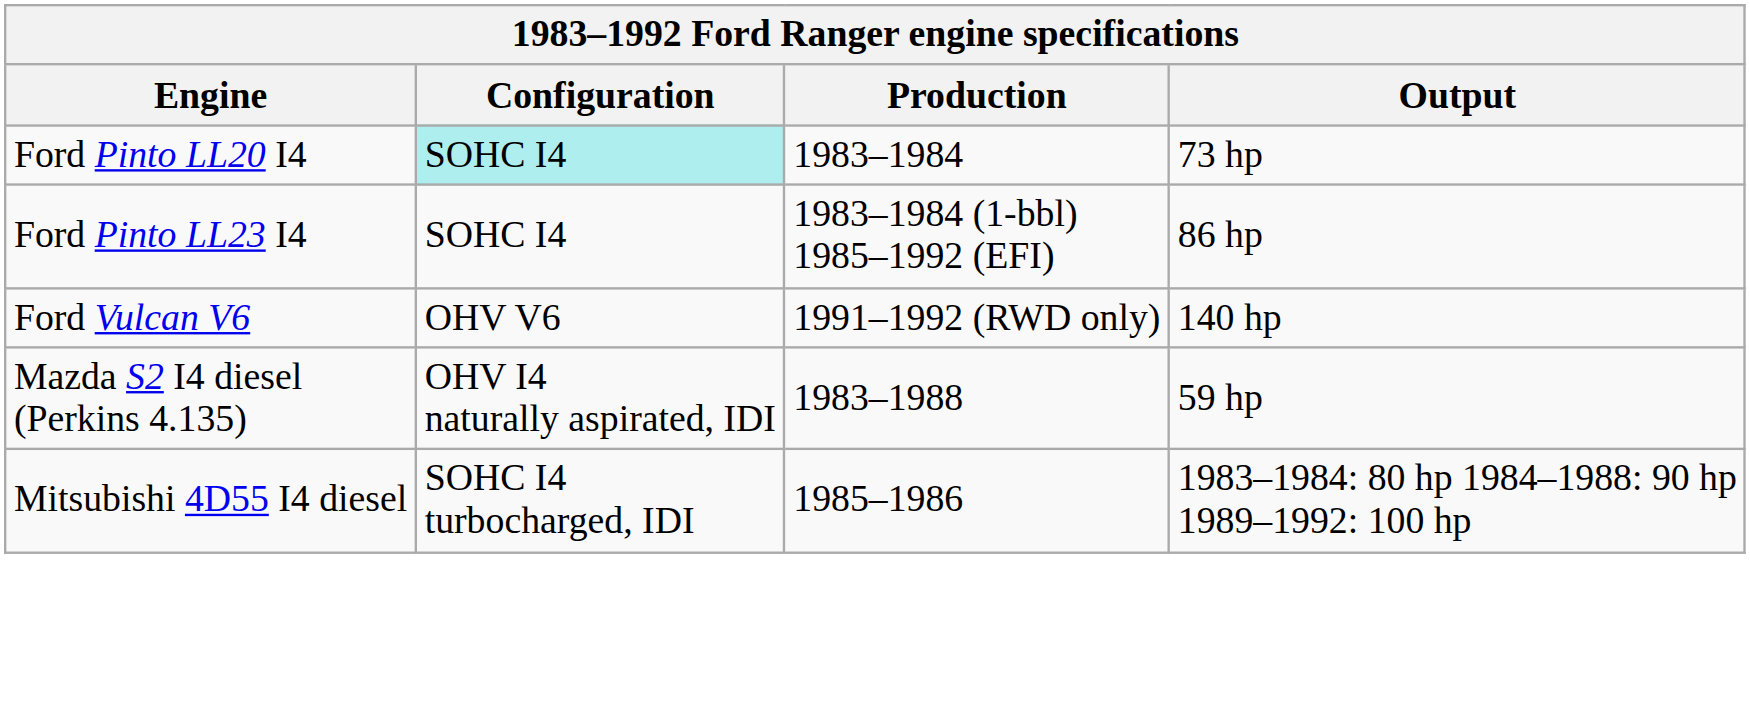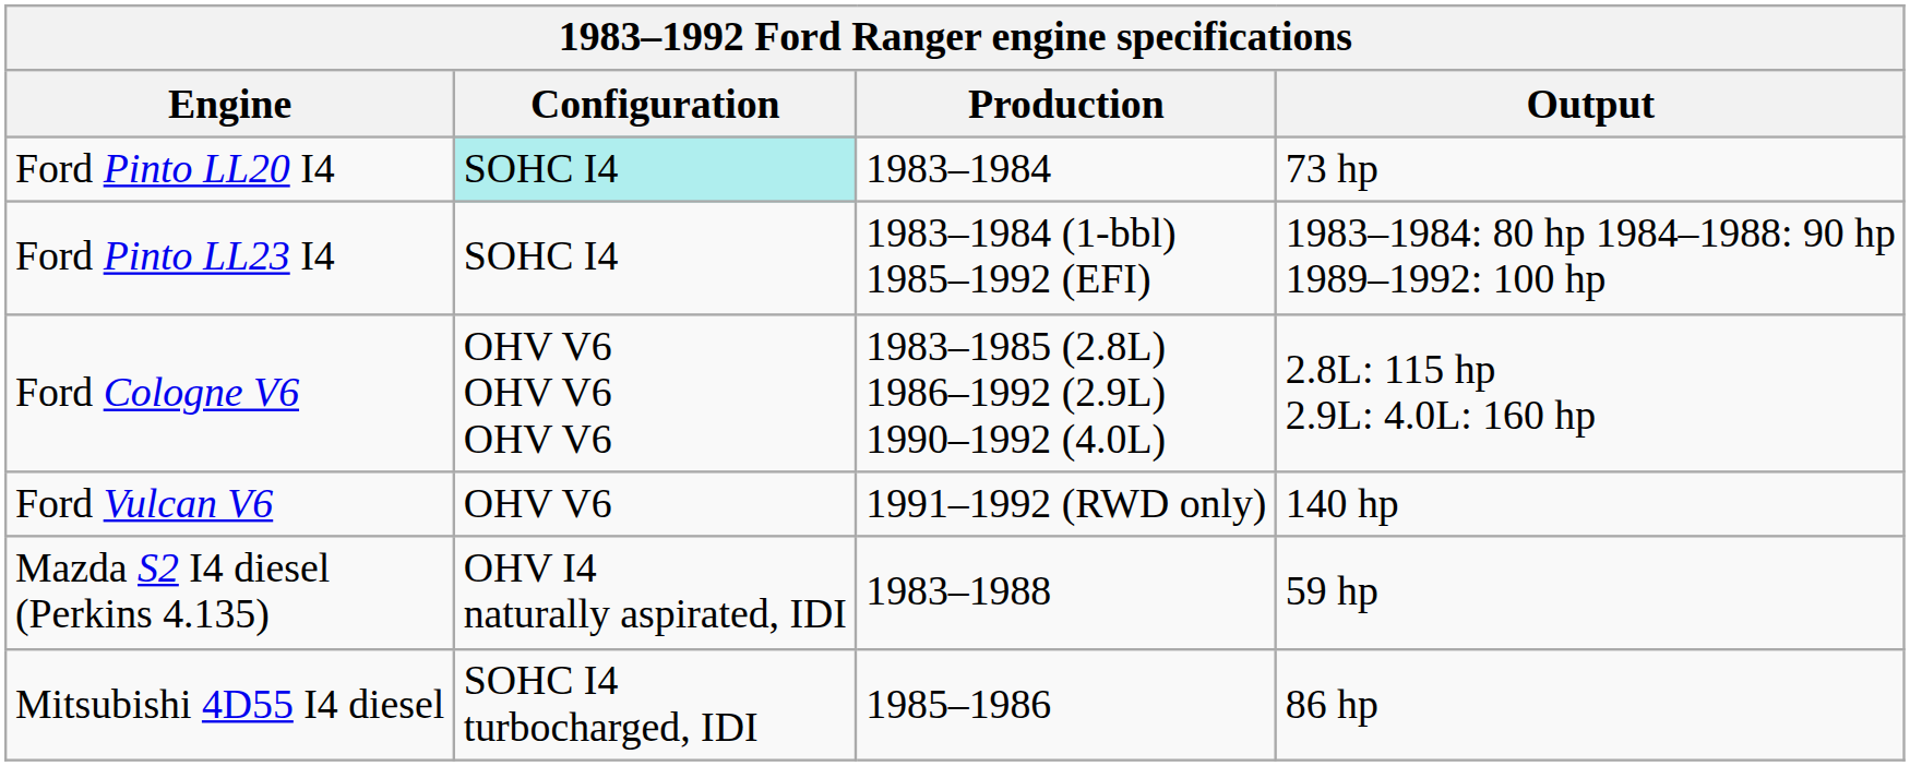Ford Pinto LL23 I4 | Output: 86 hp -> 1983–1984: 80 hp 1984–1988: 90 hp 1989–1992: 100 hp
+ row: Ford Cologne V6 | OHV V6 OHV V6 OHV V6 | 1983–1985 (2.8L) 1986–1992 (2.9L) 1990–1992 (4.0L) | 2.8L: 115 hp 2.9L: 4.0L: 160 hp
Mitsubishi 4D55 I4 diesel | Output: 1983–1984: 80 hp 1984–1988: 90 hp 1989–1992: 100 hp -> 86 hp
